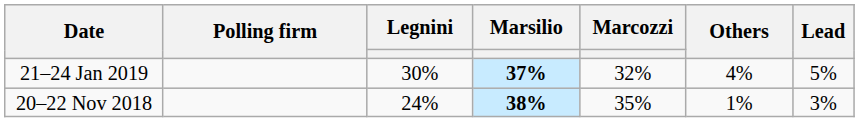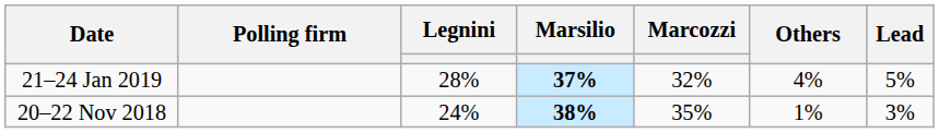21–24 Jan 2019 | Legnini: 30% -> 28%
